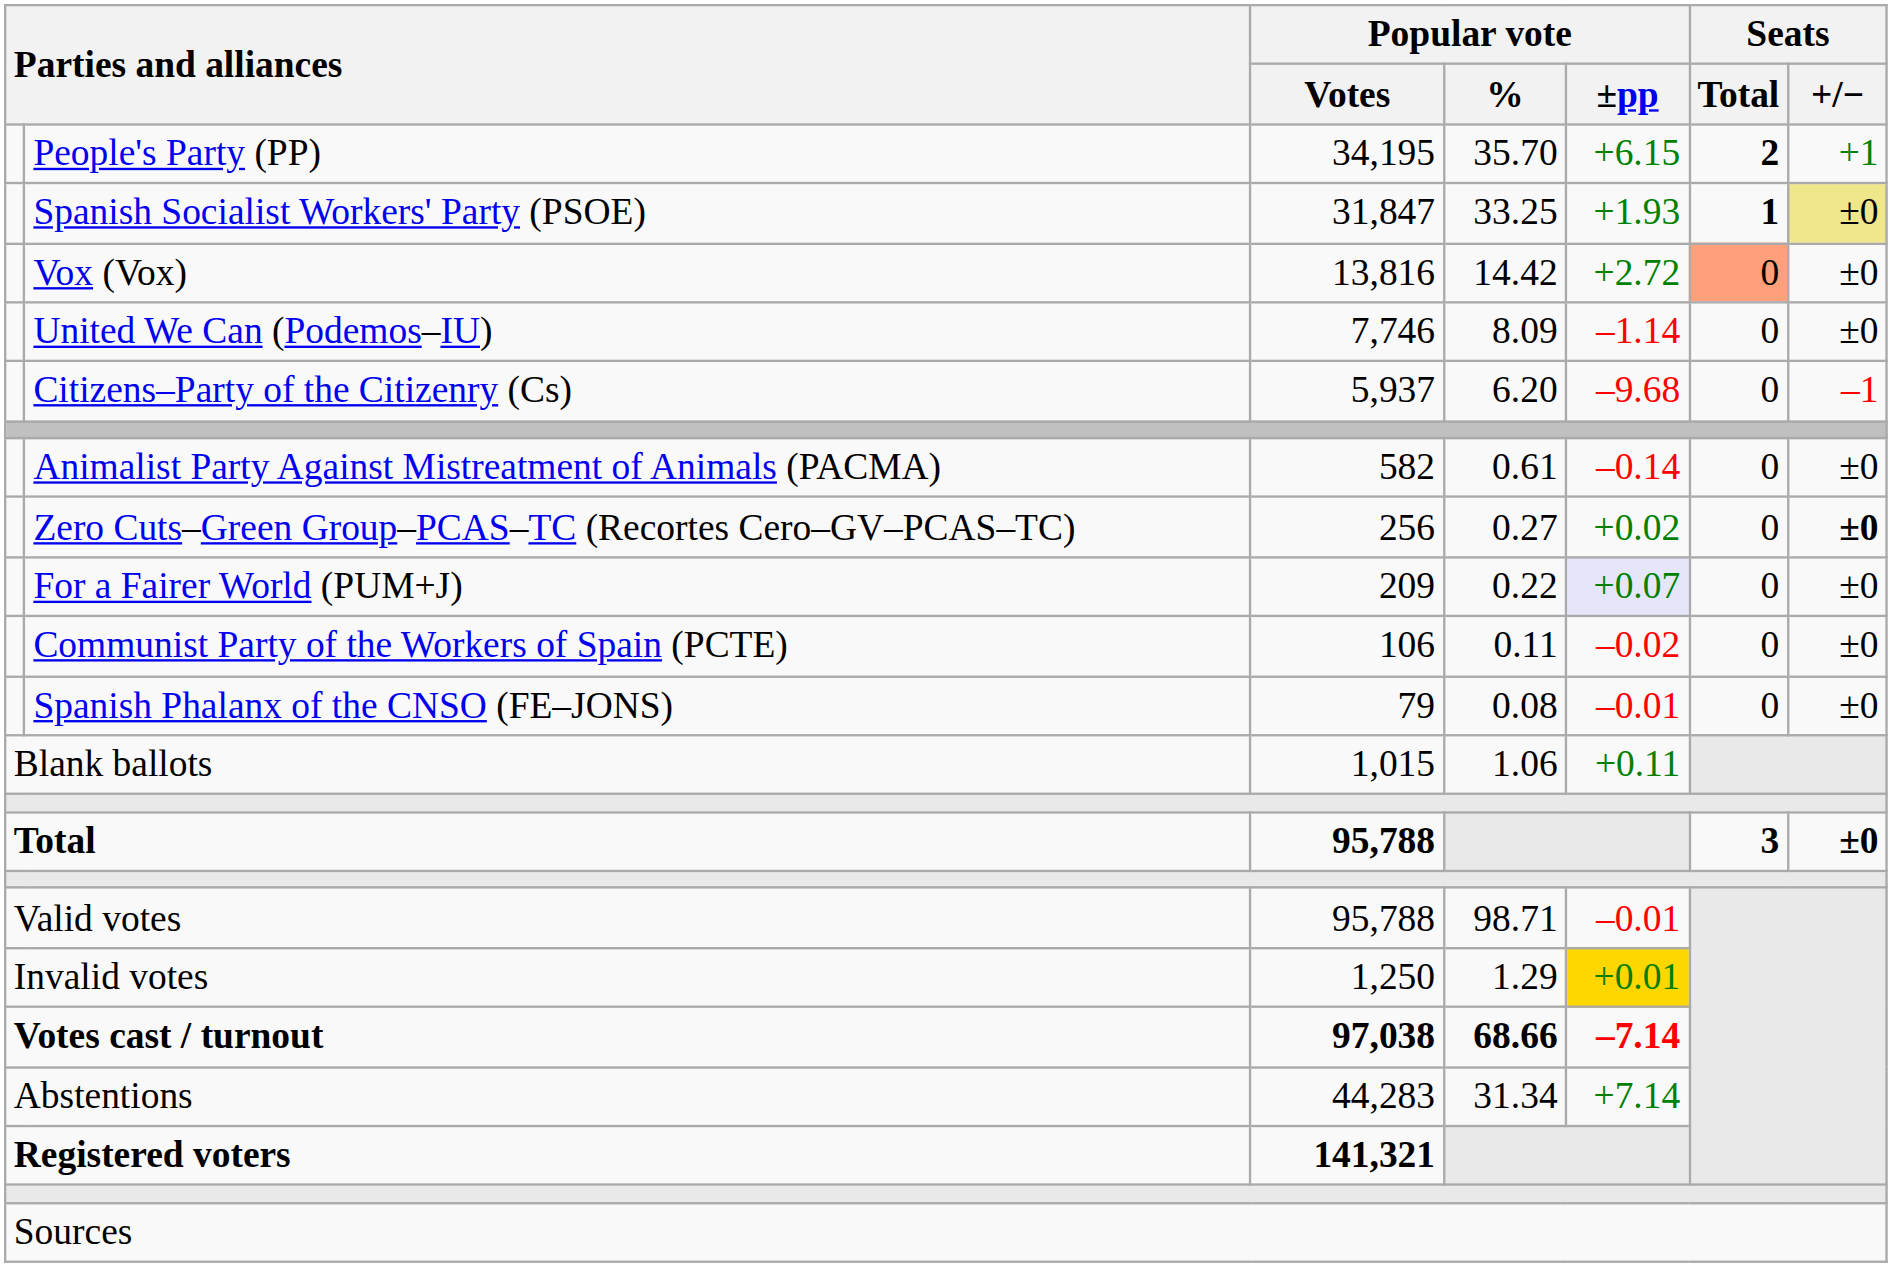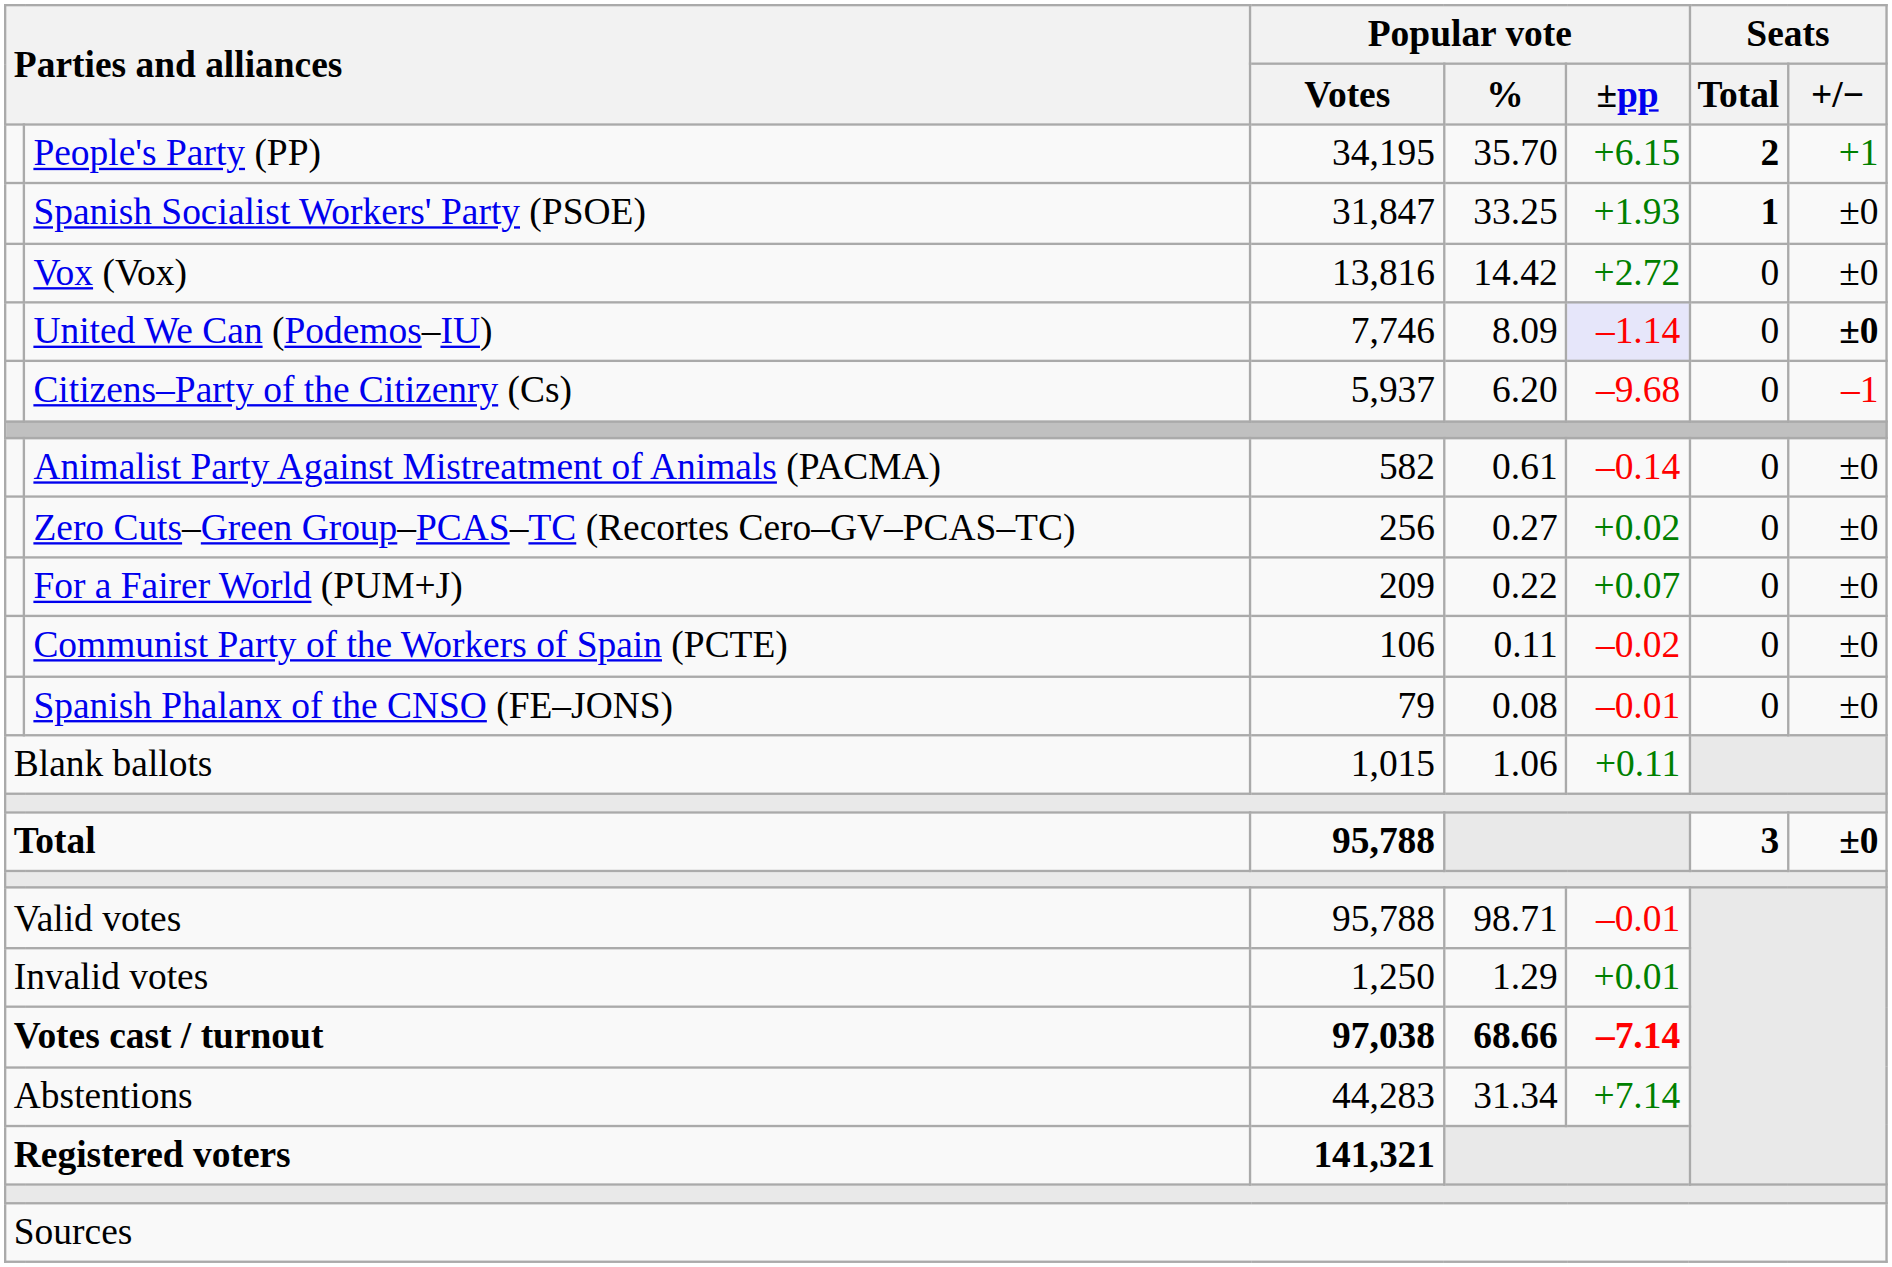Spanish Socialist Workers' Party (PSOE) | Seats / +/−: khaki background -> no background
Vox (Vox) | Seats / Total: lightsalmon background -> no background
United We Can (Podemos–IU) | Popular vote / ±pp: no background -> lavender background
United We Can (Podemos–IU) | Seats / +/−: normal -> bold
Zero Cuts–Green Group–PCAS–TC (Recortes Cero–GV–PCAS–TC) | Seats / +/−: bold -> normal
For a Fairer World (PUM+J) | Popular vote / ±pp: lavender background -> no background
Invalid votes | Popular vote / ±pp: gold background -> no background
